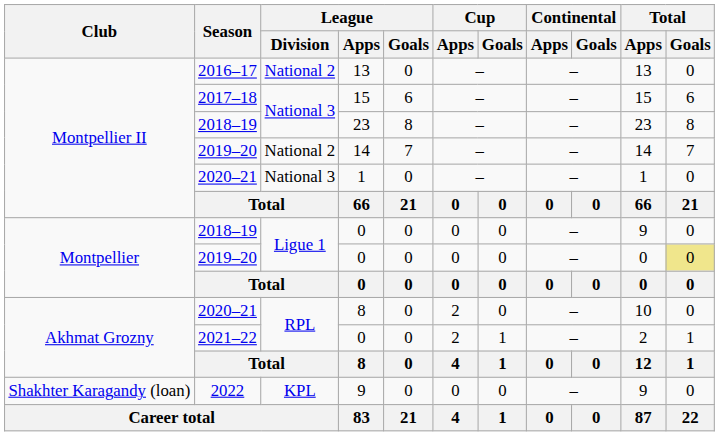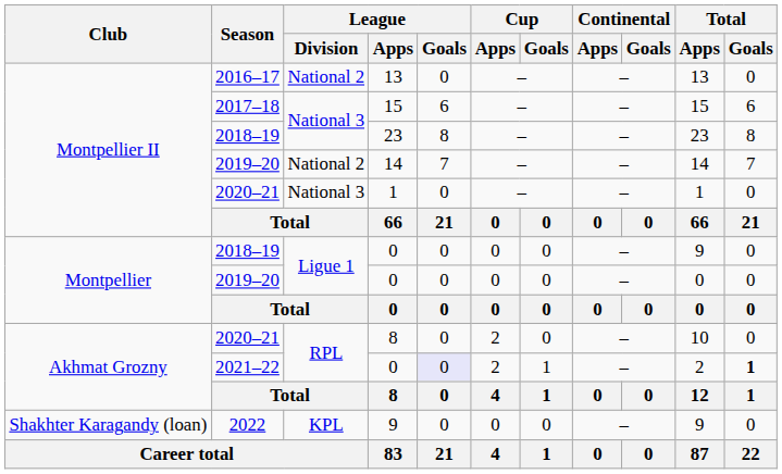2019–20 / 0 | Total / Goals: khaki background -> no background
2021–22 / 0 | League / Goals: no background -> lavender background
2021–22 / 0 | Total / Goals: normal -> bold
